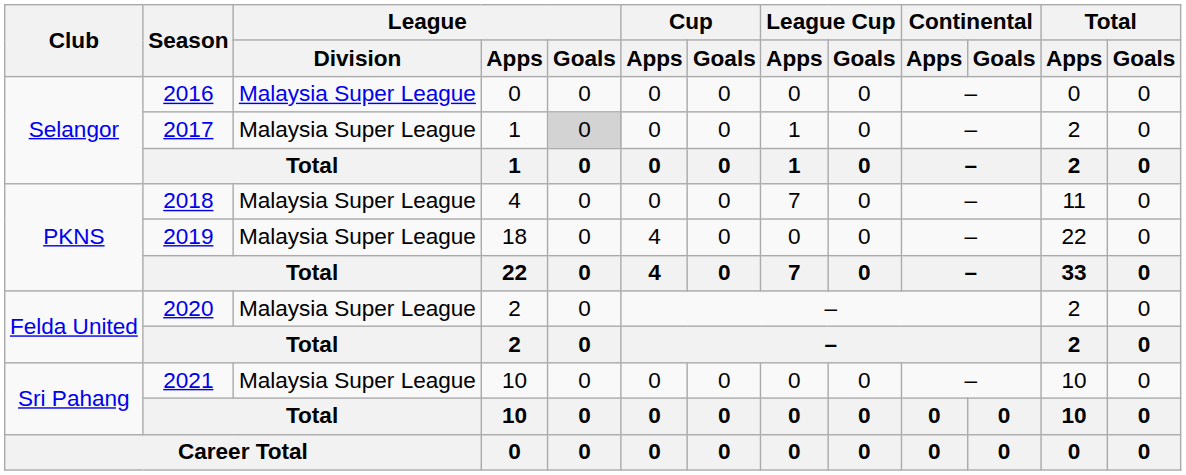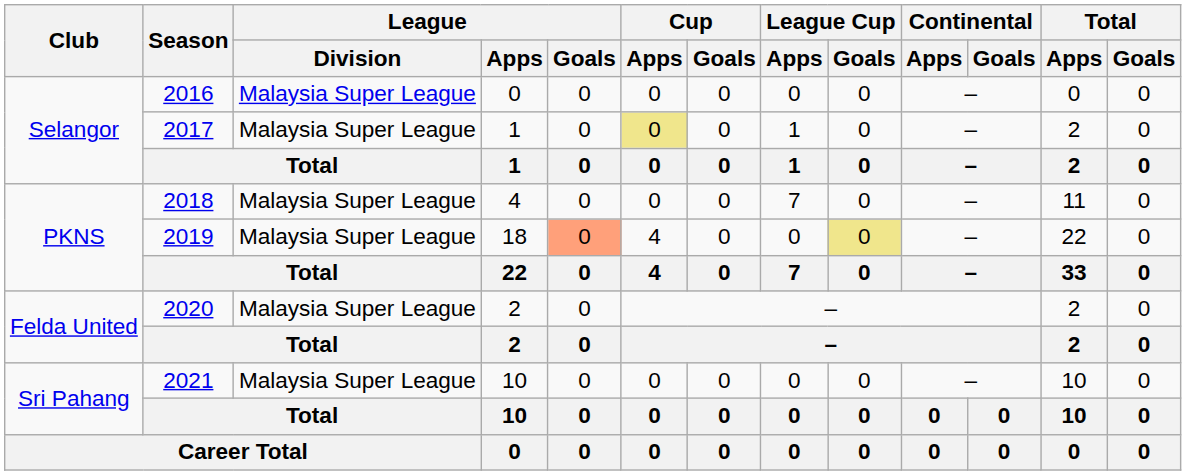2017 | League / Goals: lightgrey background -> no background
2017 | Cup / Apps: no background -> khaki background
2019 | League / Goals: no background -> lightsalmon background
2019 | League Cup / Goals: no background -> khaki background
